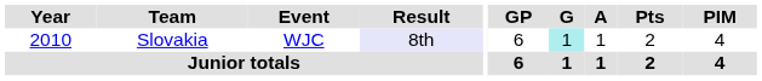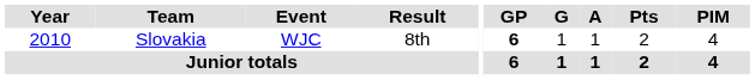Slovakia | Result: lavender background -> no background
Slovakia | GP: normal -> bold
Slovakia | G: paleturquoise background -> no background
